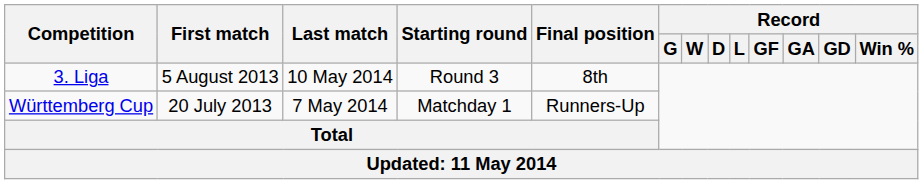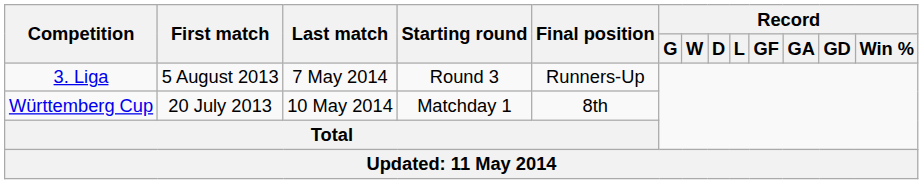3. Liga | Last match: 10 May 2014 -> 7 May 2014
3. Liga | Final position: 8th -> Runners-Up
Württemberg Cup | Last match: 7 May 2014 -> 10 May 2014
Württemberg Cup | Final position: Runners-Up -> 8th
